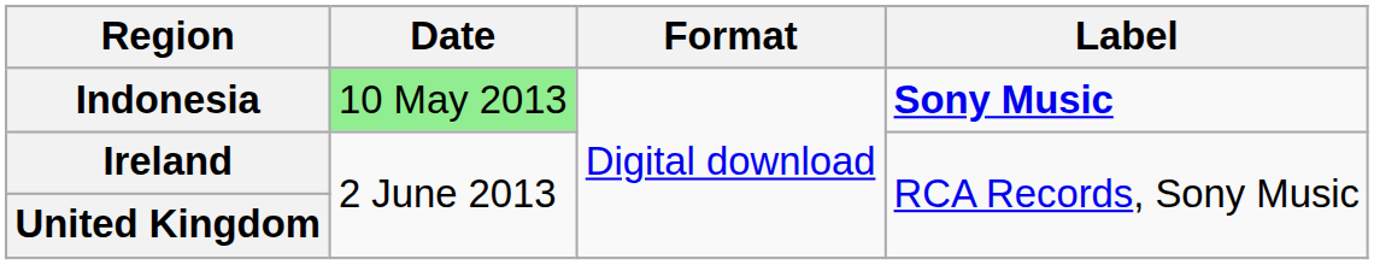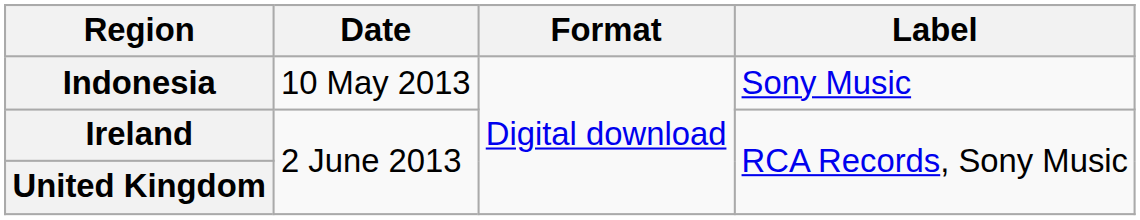Indonesia | Date: lightgreen background -> no background
Indonesia | Label: bold -> normal
